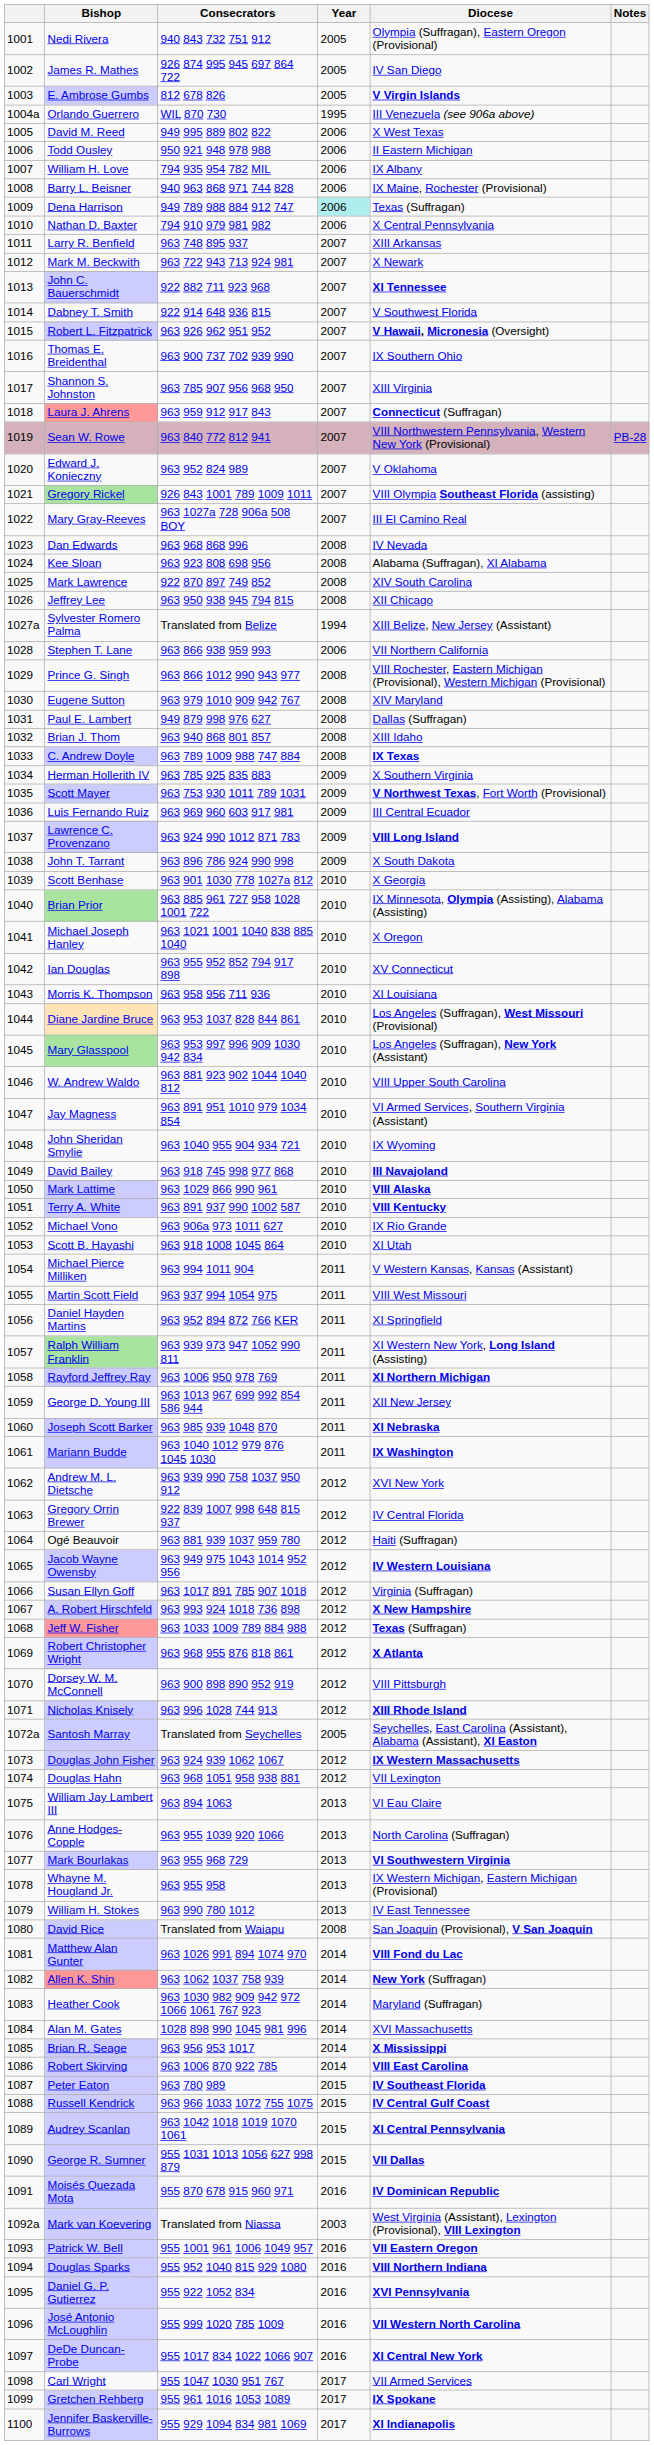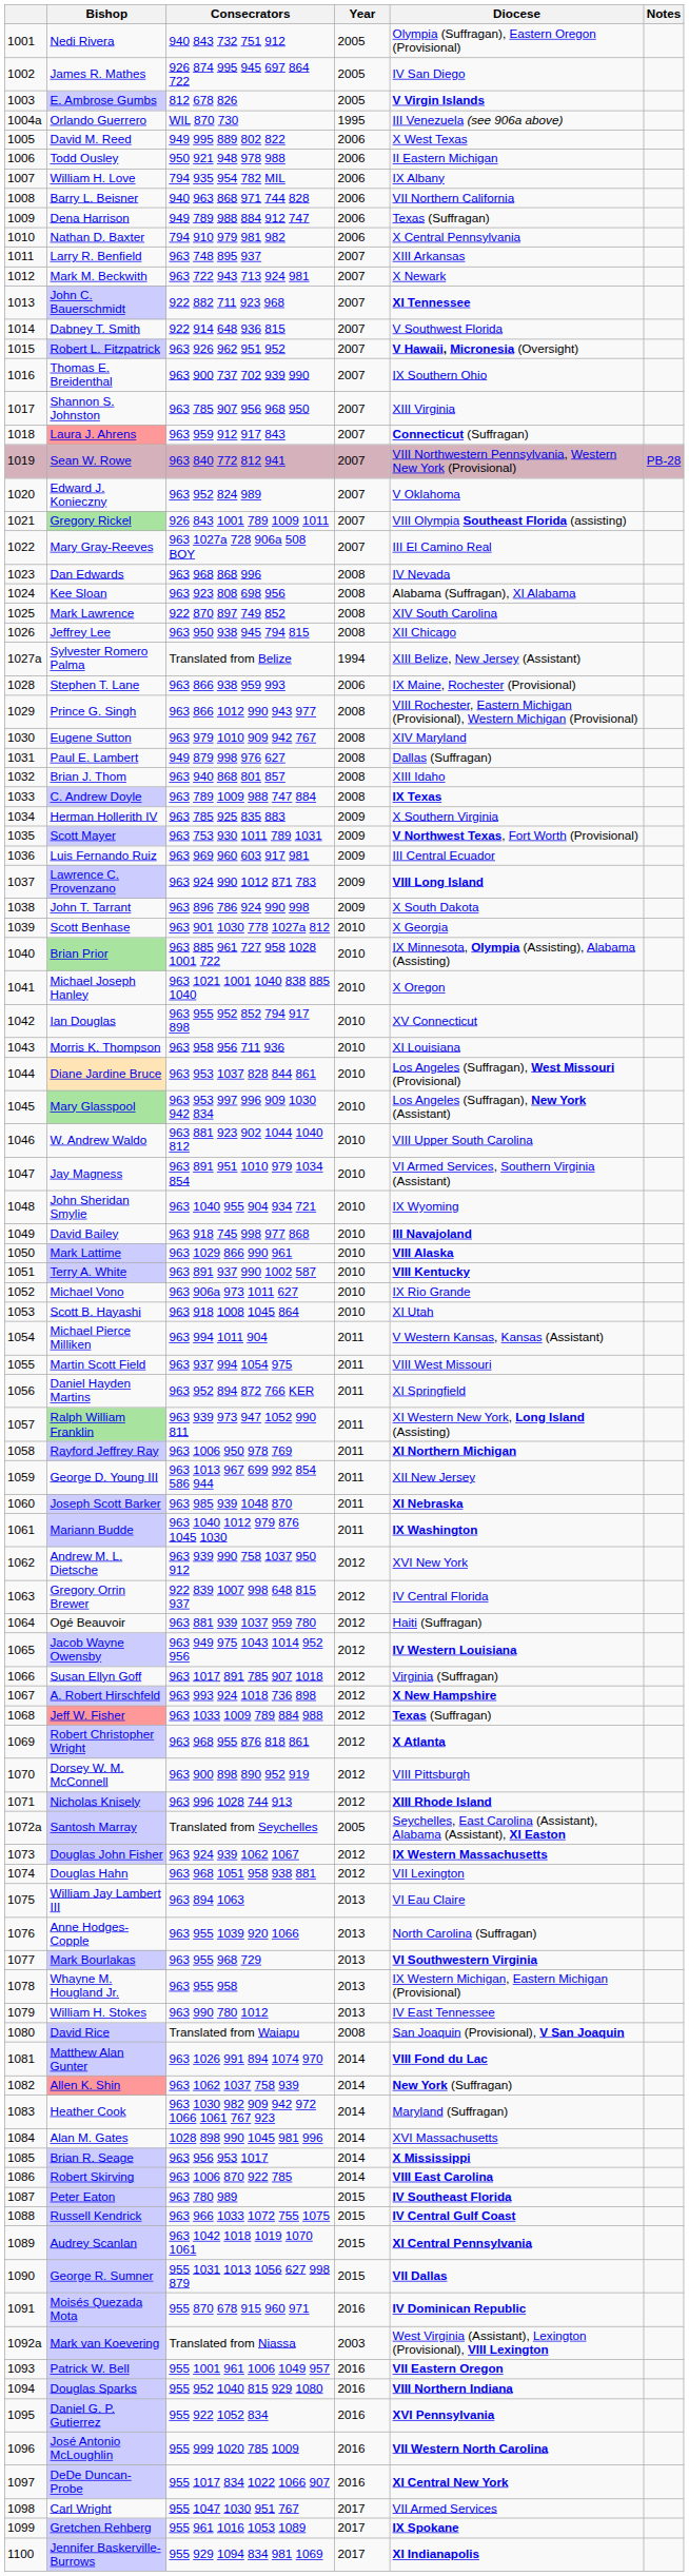Barry L. Beisner | Diocese: IX Maine, Rochester (Provisional) -> VII Northern California
Dena Harrison | Year: paleturquoise background -> no background
Stephen T. Lane | Diocese: VII Northern California -> IX Maine, Rochester (Provisional)
